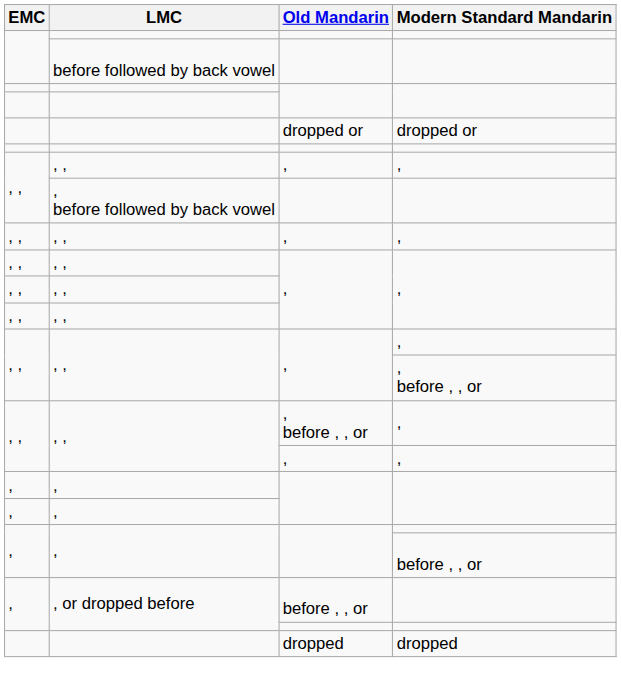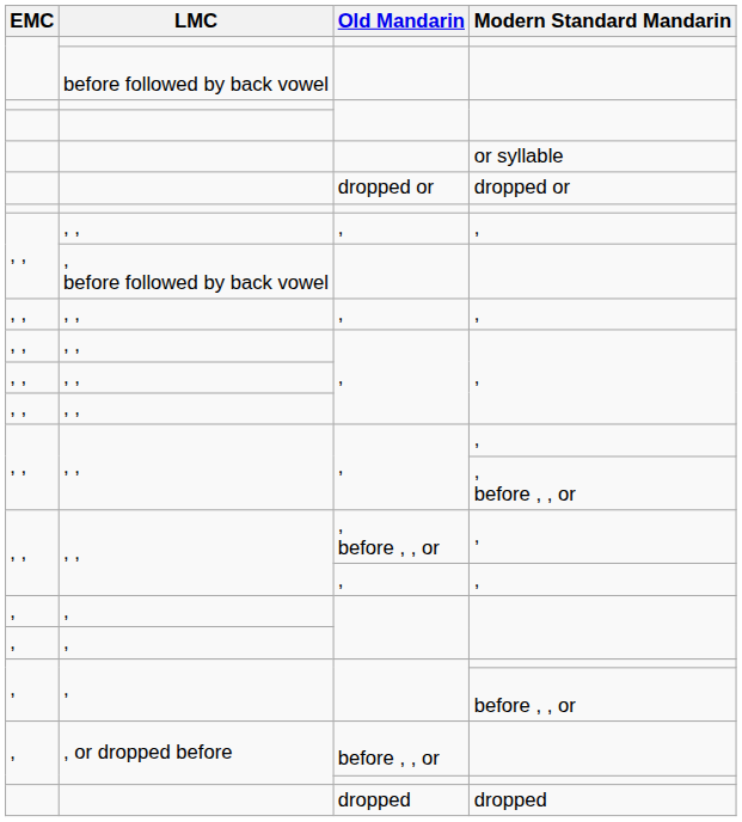+ row: or syllable
